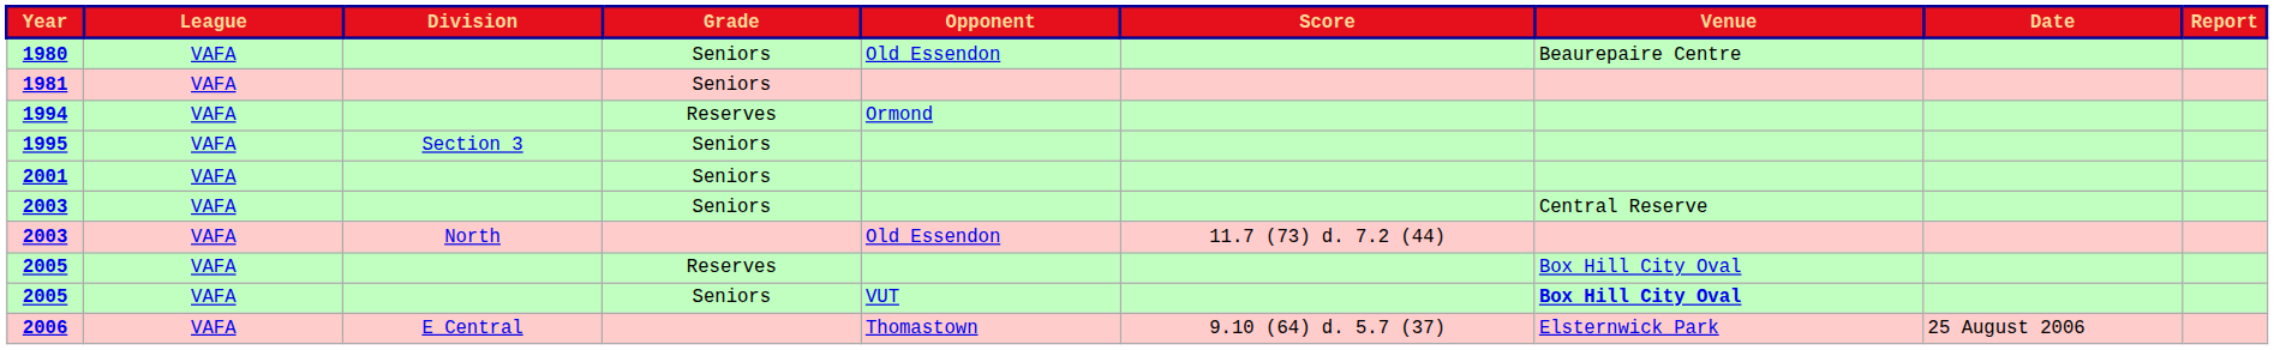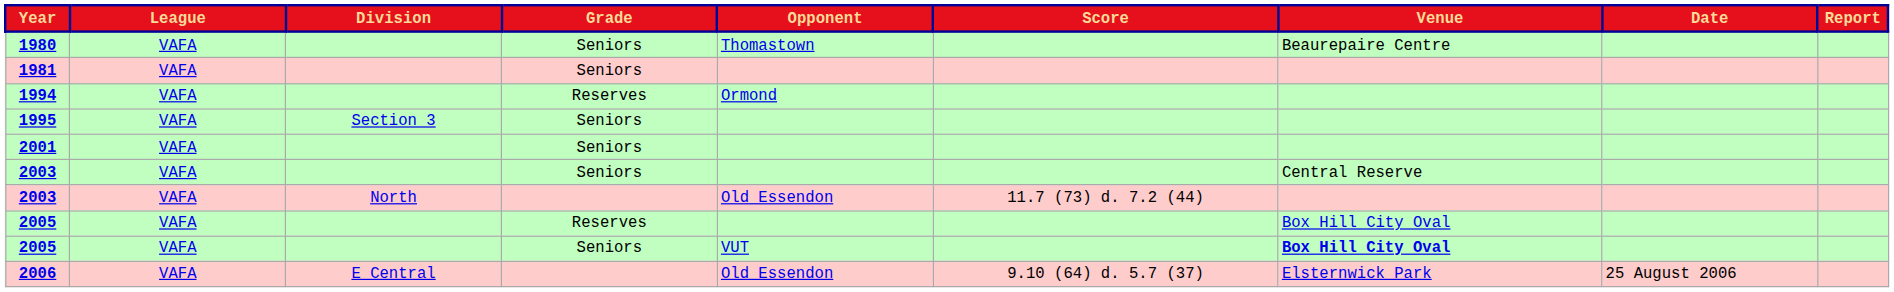1980 | Opponent: Old Essendon -> Thomastown
2006 | Opponent: Thomastown -> Old Essendon
